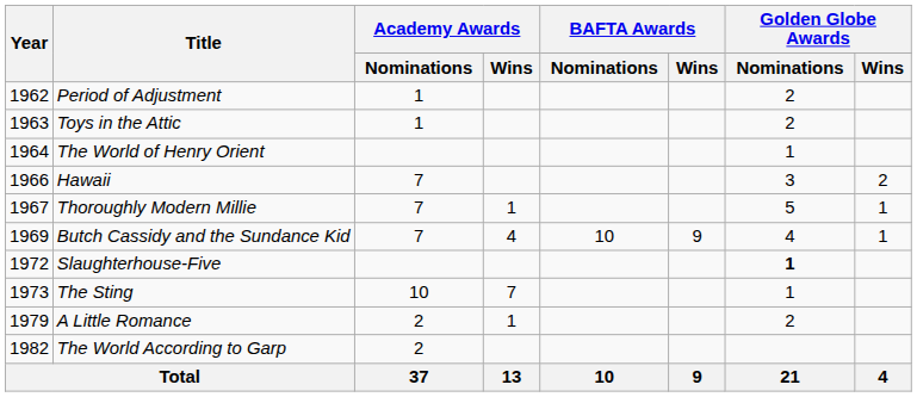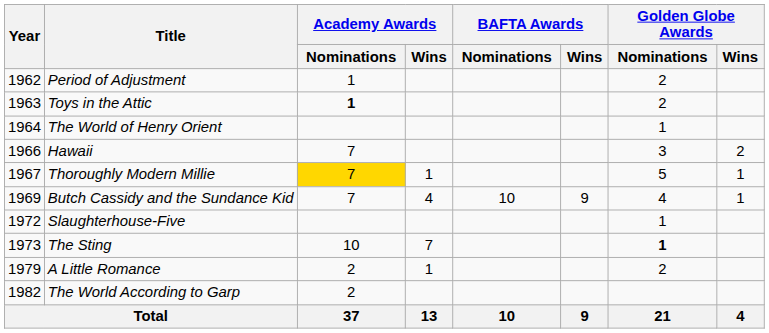Toys in the Attic | Academy Awards / Nominations: normal -> bold
Thoroughly Modern Millie | Academy Awards / Nominations: no background -> gold background
Slaughterhouse-Five | Golden Globe Awards / Nominations: bold -> normal
The Sting | Golden Globe Awards / Nominations: normal -> bold
